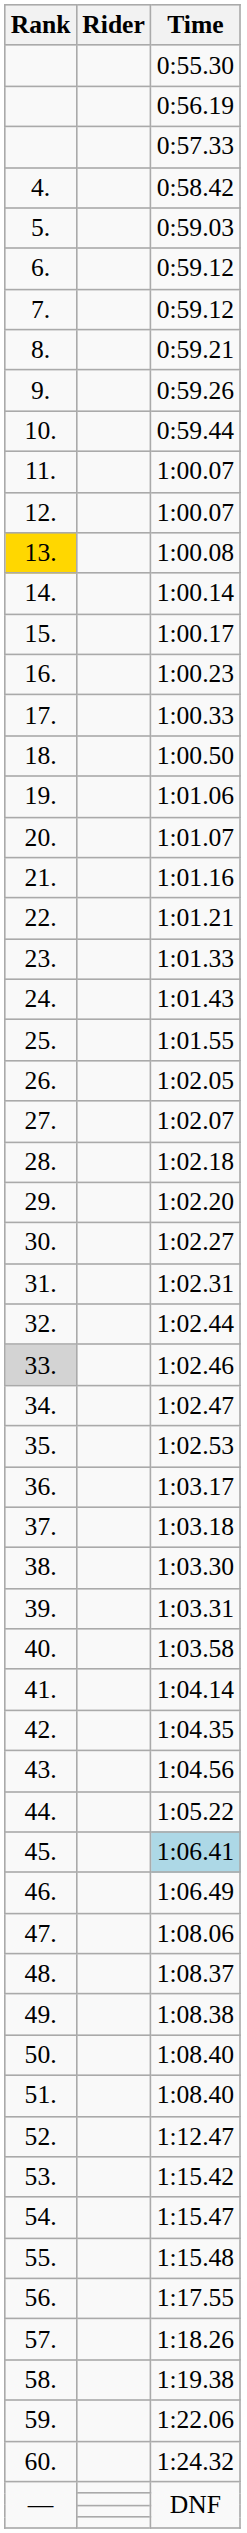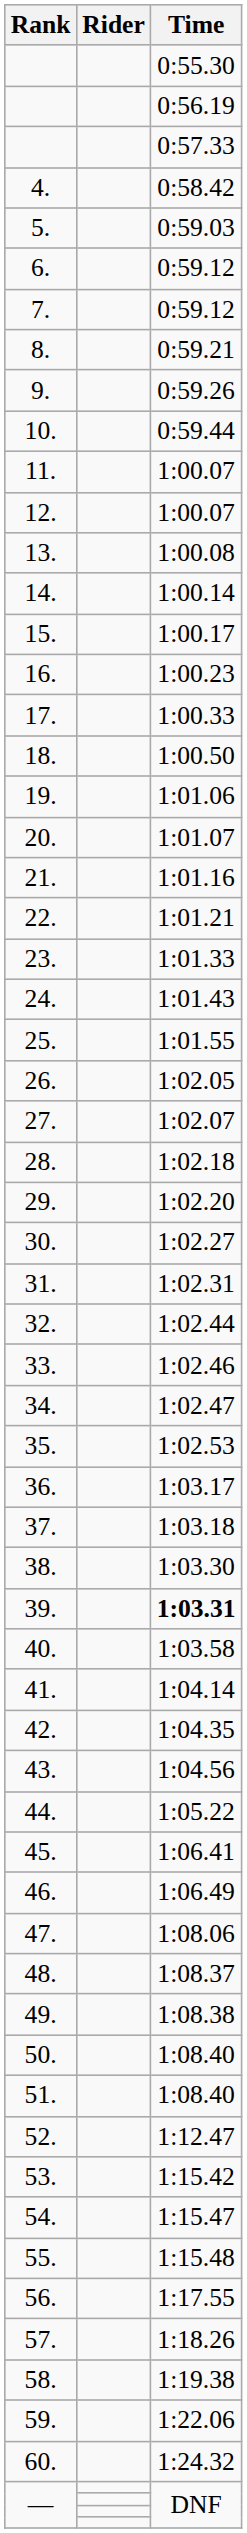13. | Rank: gold background -> no background
33. | Rank: lightgrey background -> no background
39. | Time: normal -> bold
45. | Time: lightblue background -> no background
